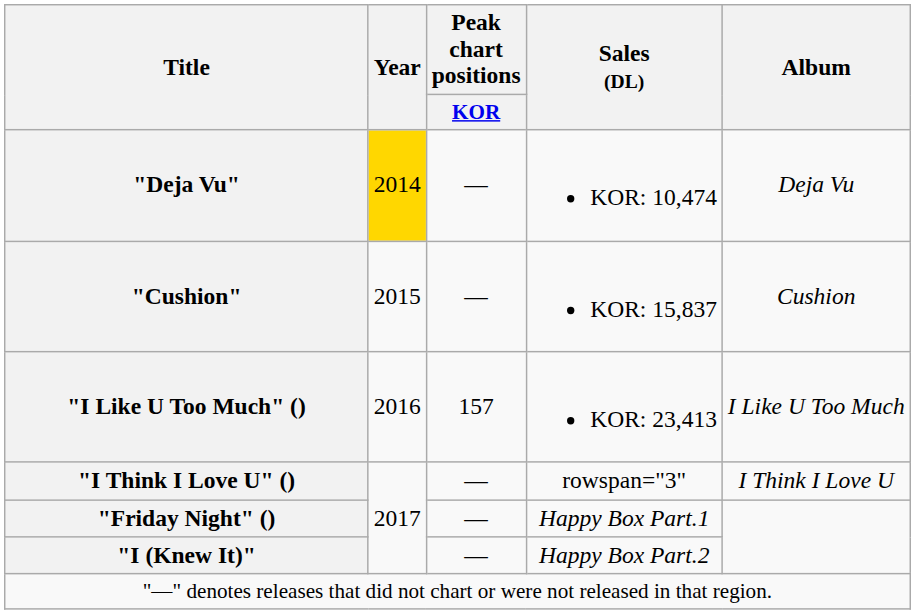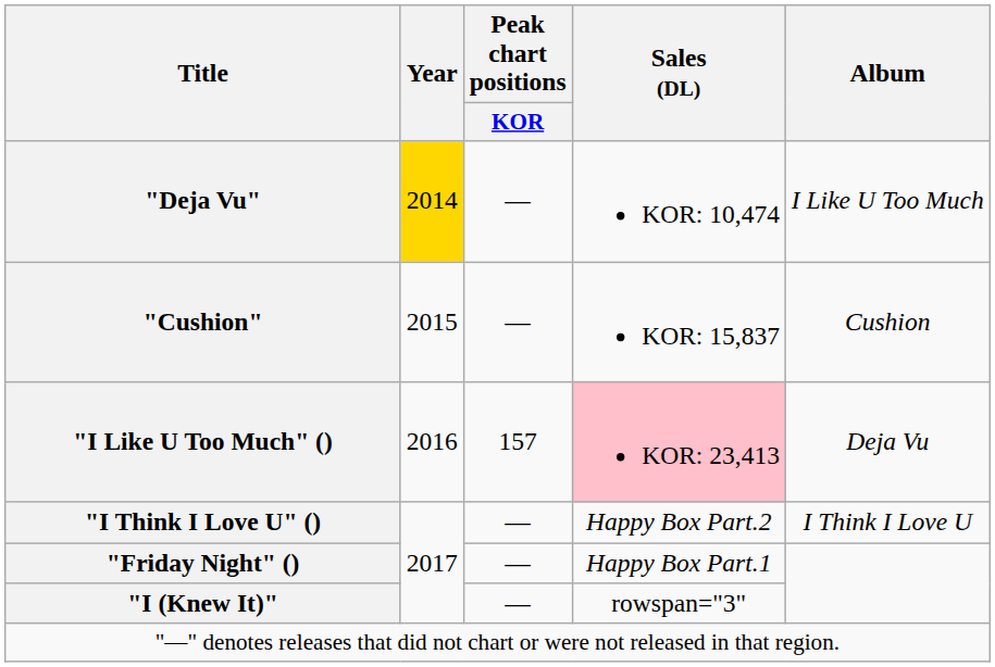"Deja Vu" | Album: Deja Vu -> I Like U Too Much
"I Like U Too Much" () | Sales (DL): no background -> pink background
"I Like U Too Much" () | Album: I Like U Too Much -> Deja Vu
"I Think I Love U" () | Sales (DL): rowspan="3" -> Happy Box Part.2
"I (Knew It)" | Sales (DL): Happy Box Part.2 -> rowspan="3"
